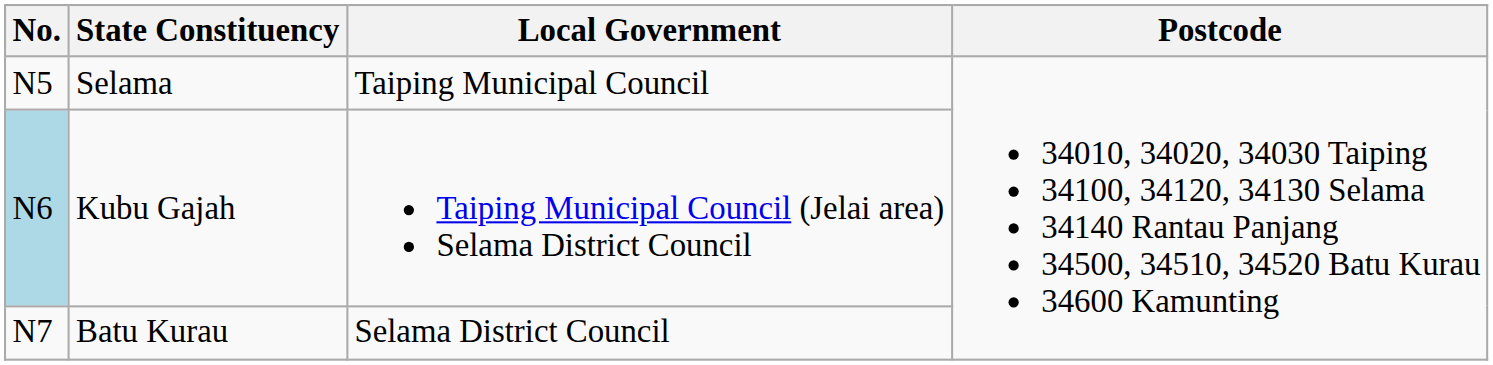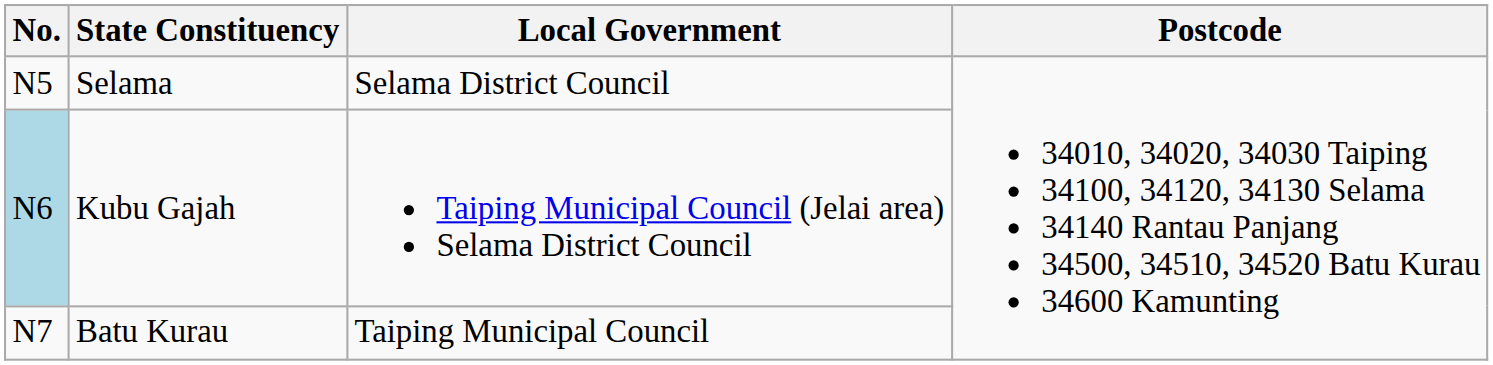Selama | Local Government: Taiping Municipal Council -> Selama District Council
Batu Kurau | Local Government: Selama District Council -> Taiping Municipal Council
